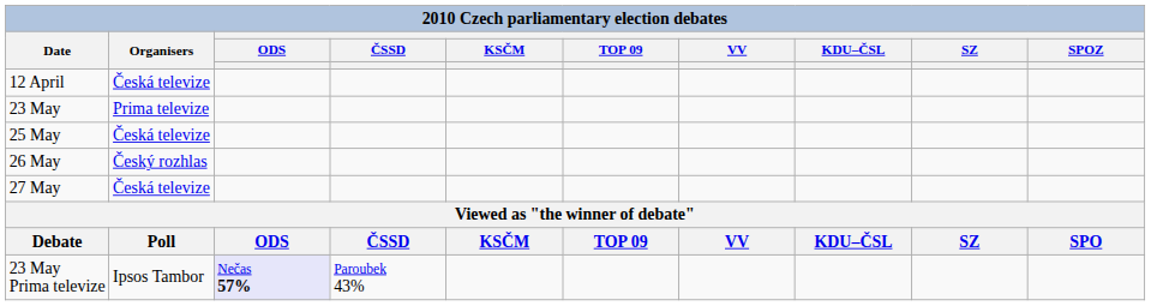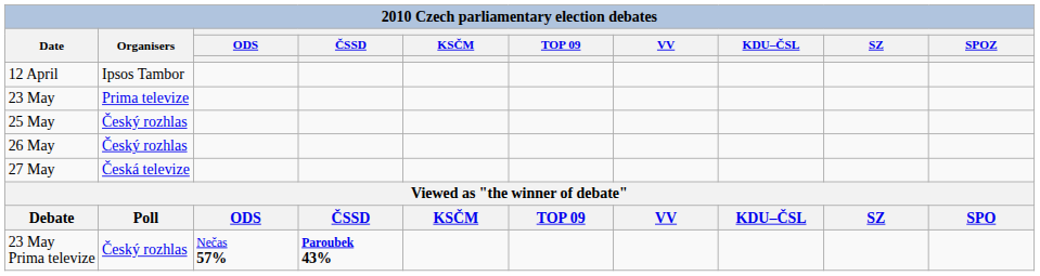12 April | Organisers: Česká televize -> Ipsos Tambor
25 May | Organisers: Česká televize -> Český rozhlas
23 May Prima televize | Organisers: Ipsos Tambor -> Český rozhlas
23 May Prima televize | ODS: lavender background -> no background
23 May Prima televize | ČSSD: normal -> bold
